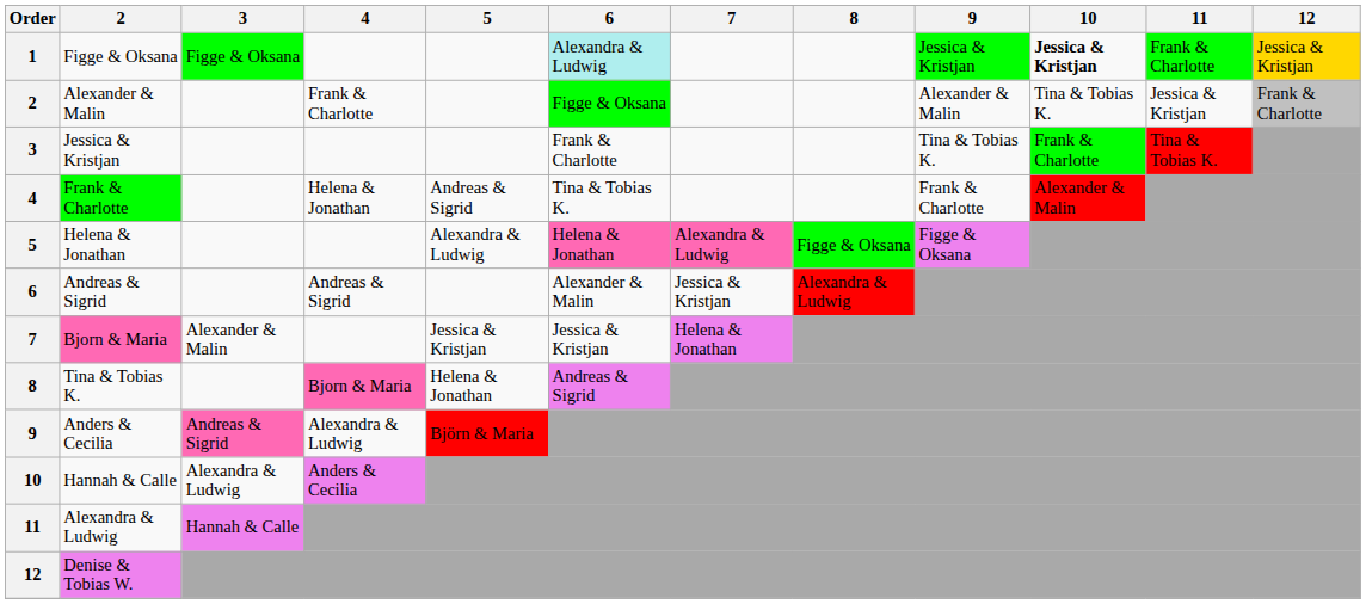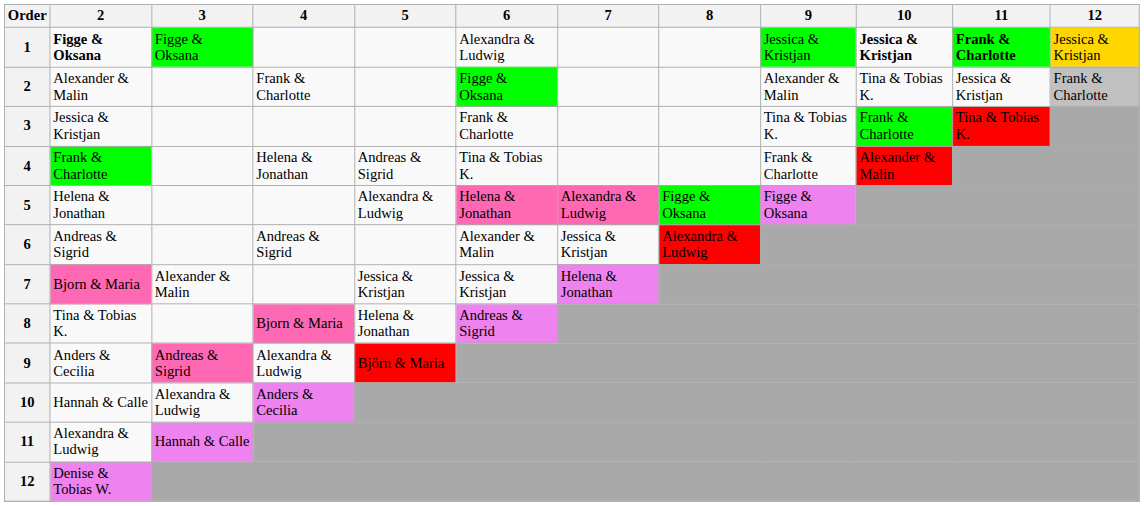1 | 2: normal -> bold
1 | 6: paleturquoise background -> no background
1 | 11: normal -> bold
